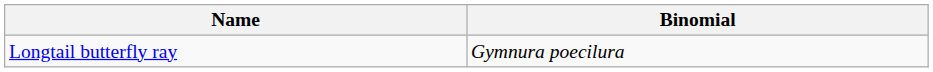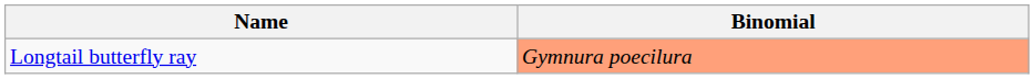Longtail butterfly ray | Binomial: no background -> lightsalmon background
